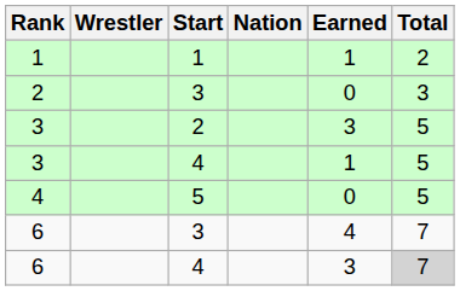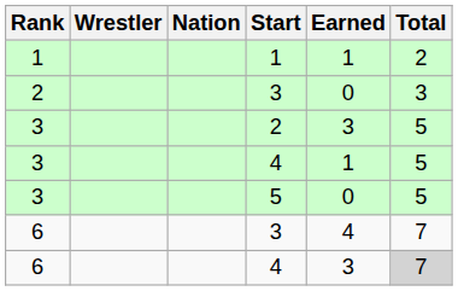columns swapped: Nation <-> Start
row 6 | Rank: 4 -> 3
